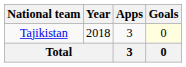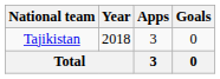Tajikistan | Goals: lightyellow background -> no background
